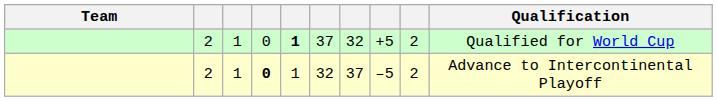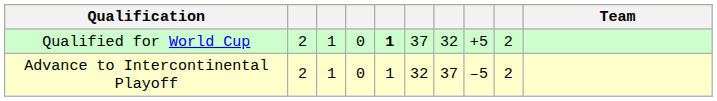columns swapped: Team <-> Qualification
row 3 | column 4: bold -> normal
